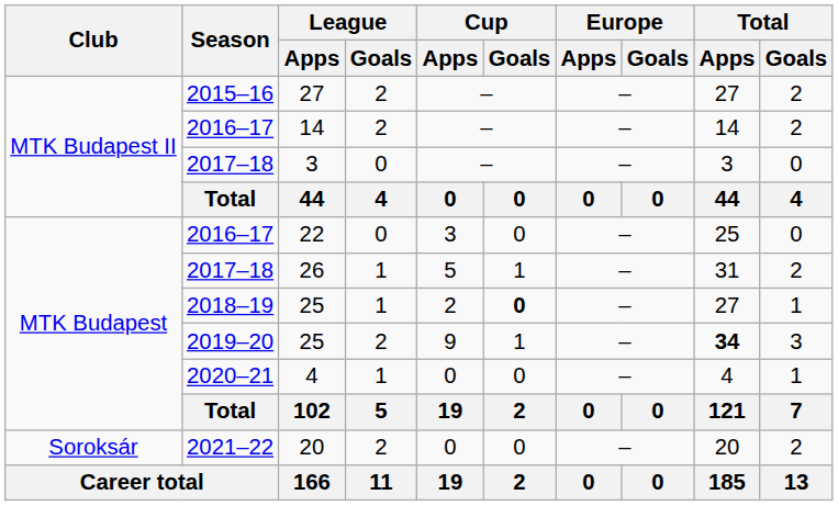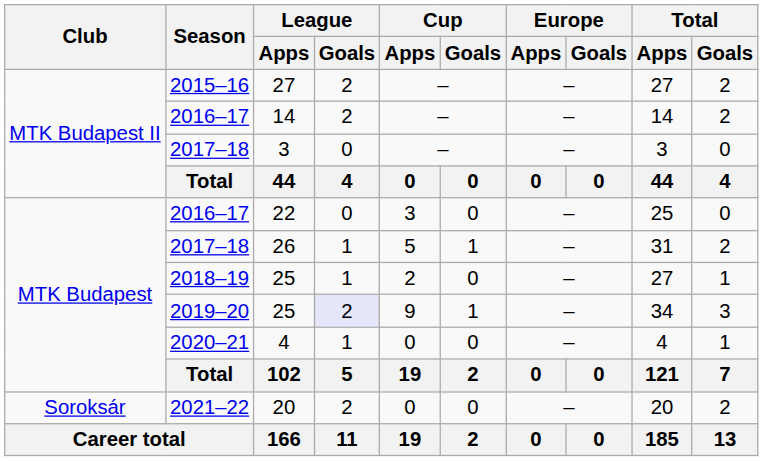2018–19 / 25 | Cup / Goals: bold -> normal
2019–20 / 25 | League / Goals: no background -> lavender background
2019–20 / 25 | Total / Apps: bold -> normal
